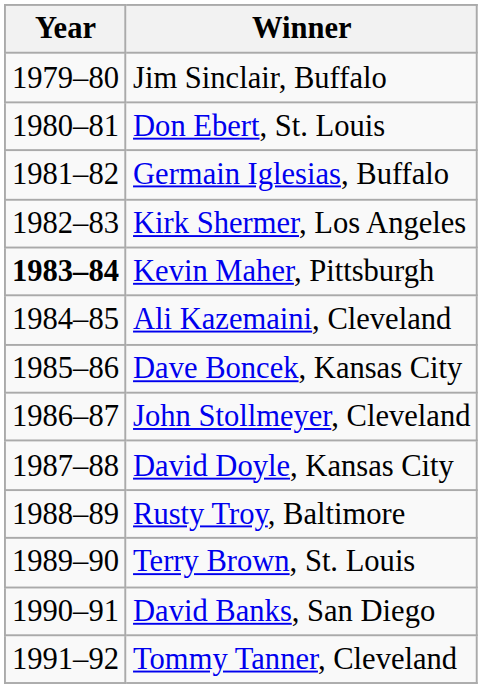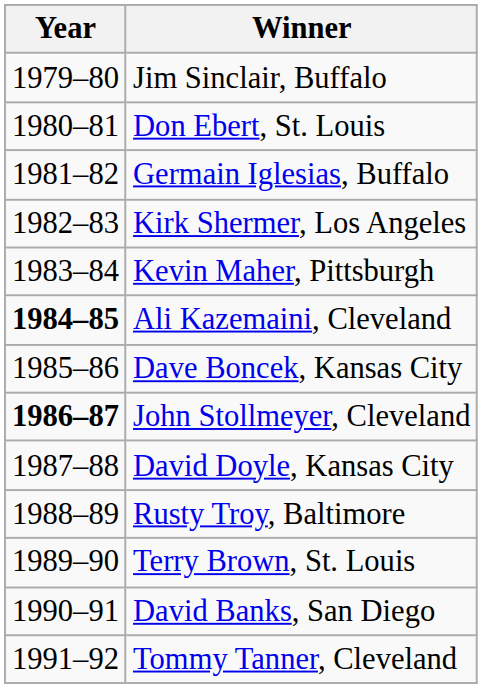Kevin Maher, Pittsburgh | Year: bold -> normal
Ali Kazemaini, Cleveland | Year: normal -> bold
John Stollmeyer, Cleveland | Year: normal -> bold
